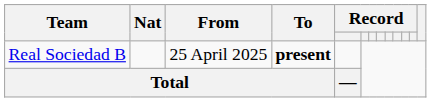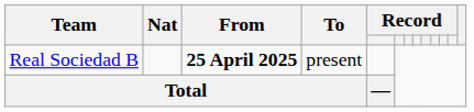Real Sociedad B | From: normal -> bold
Real Sociedad B | To: bold -> normal
